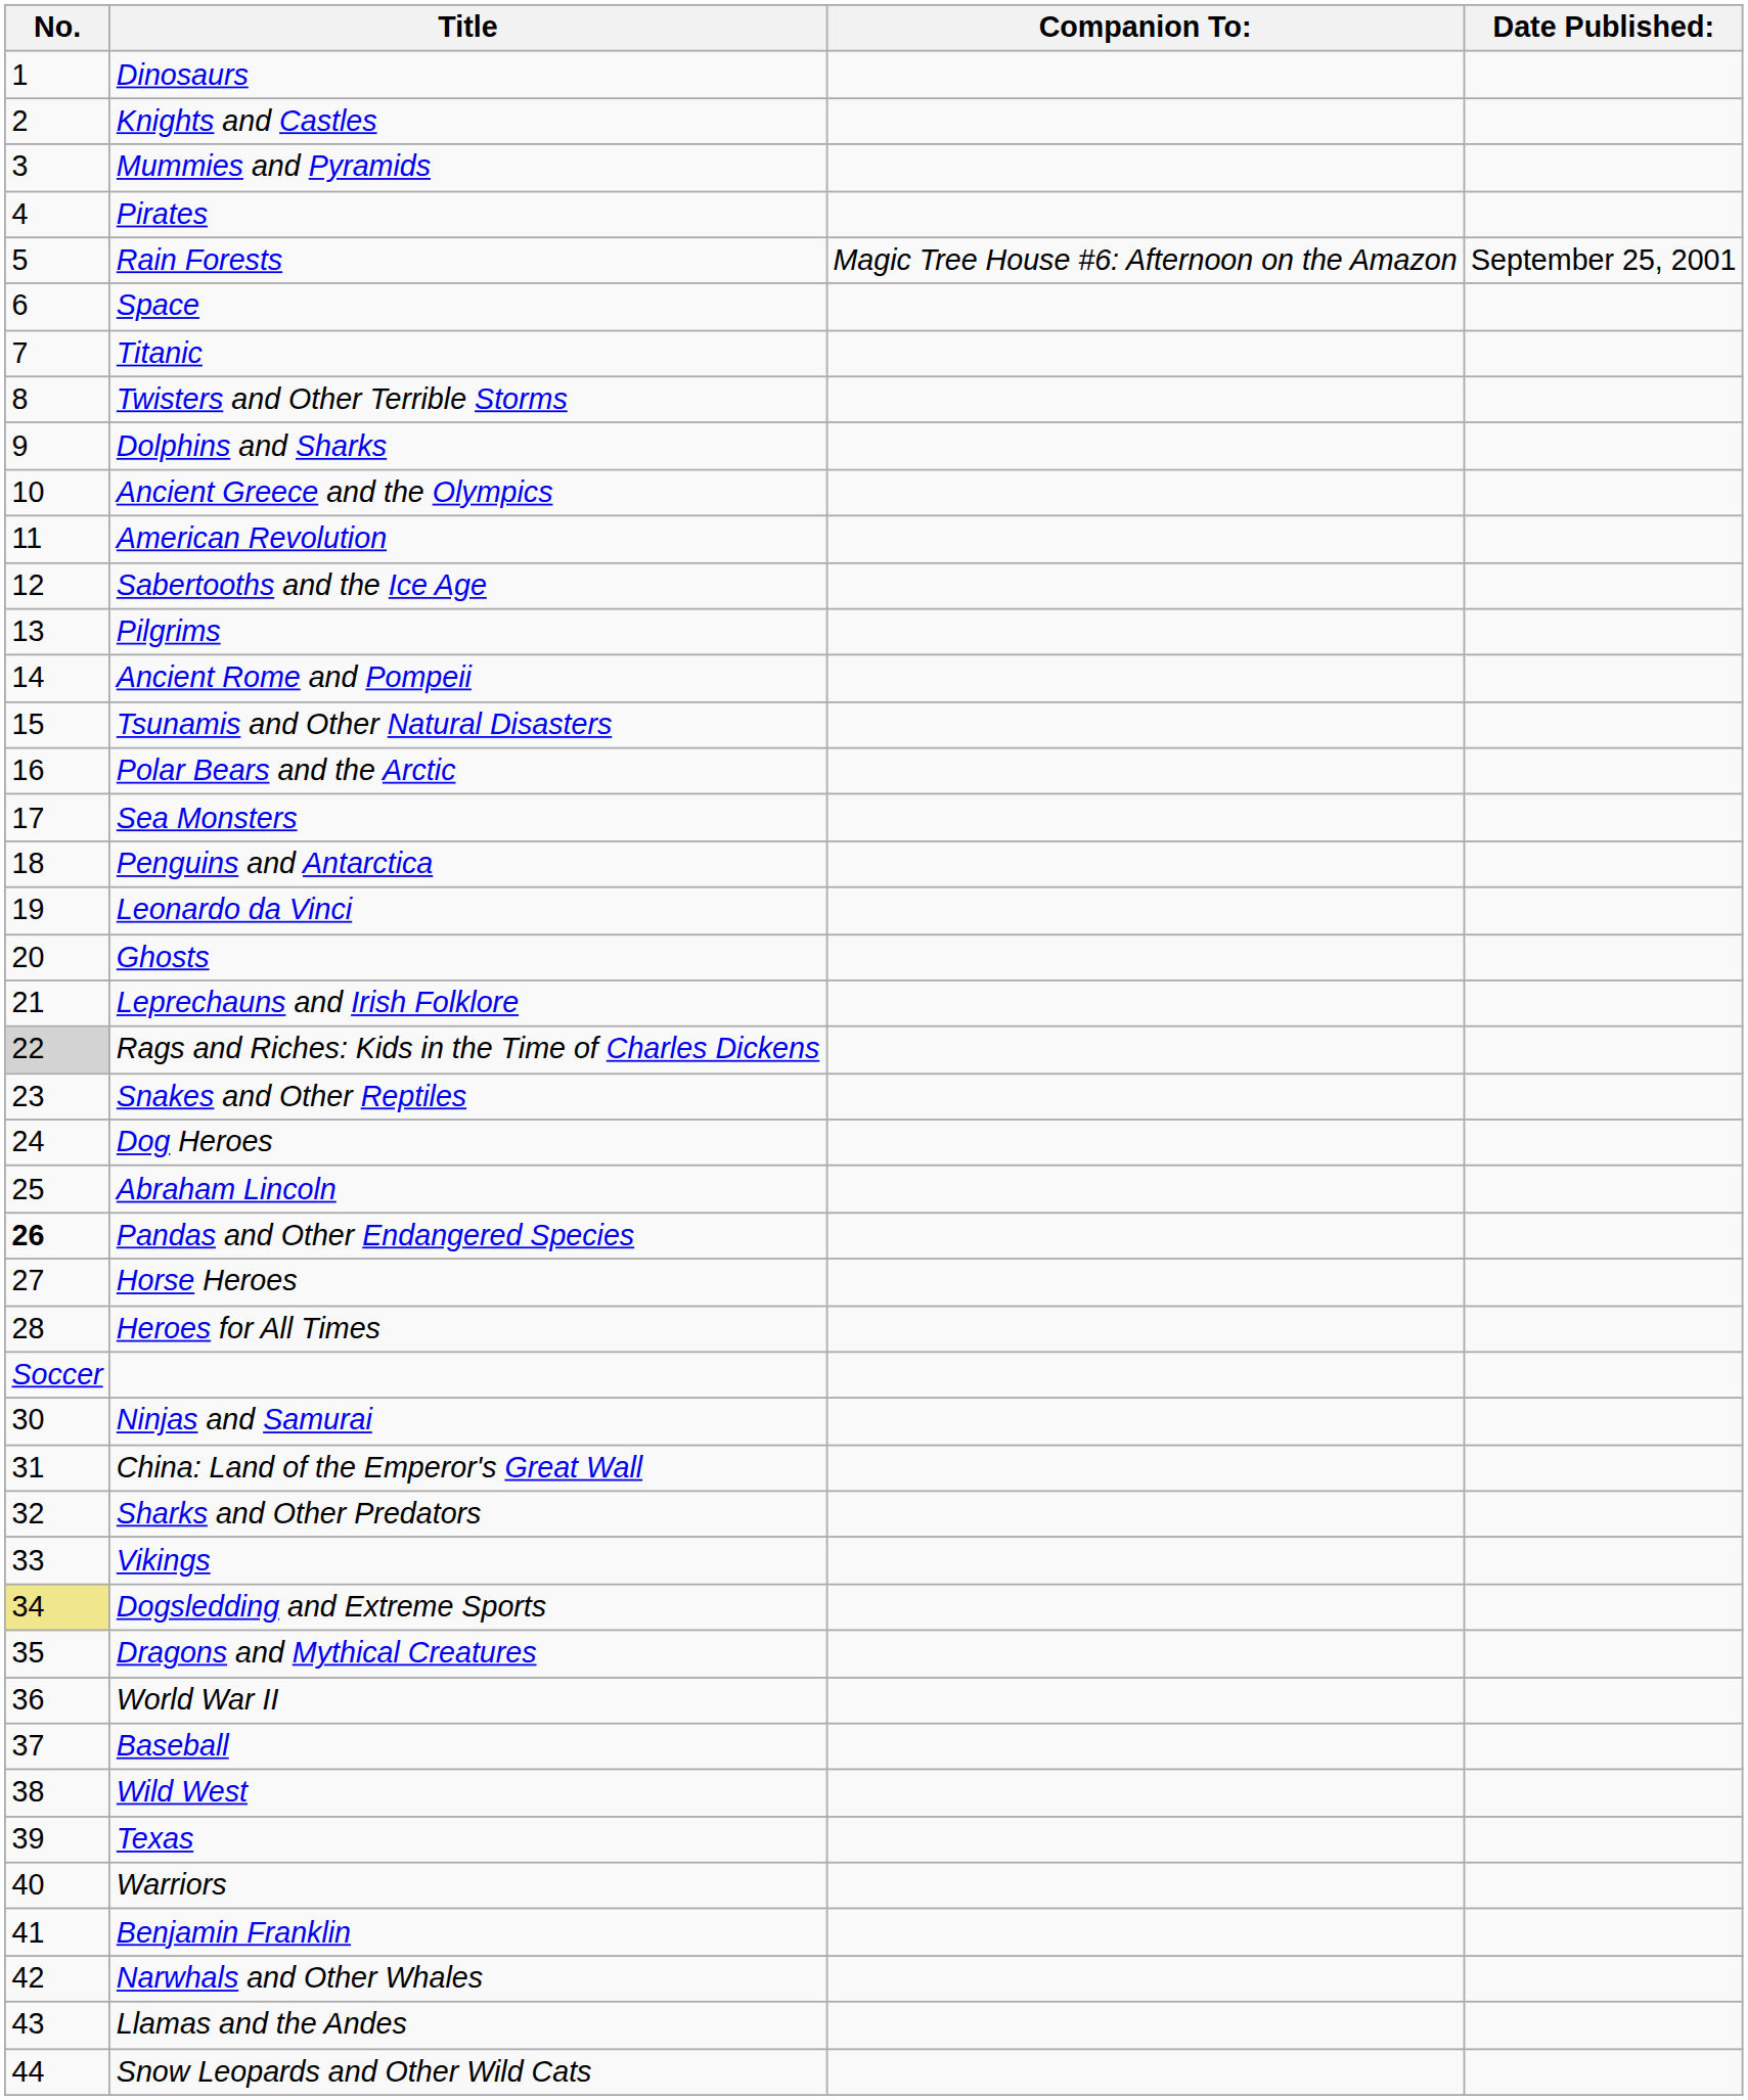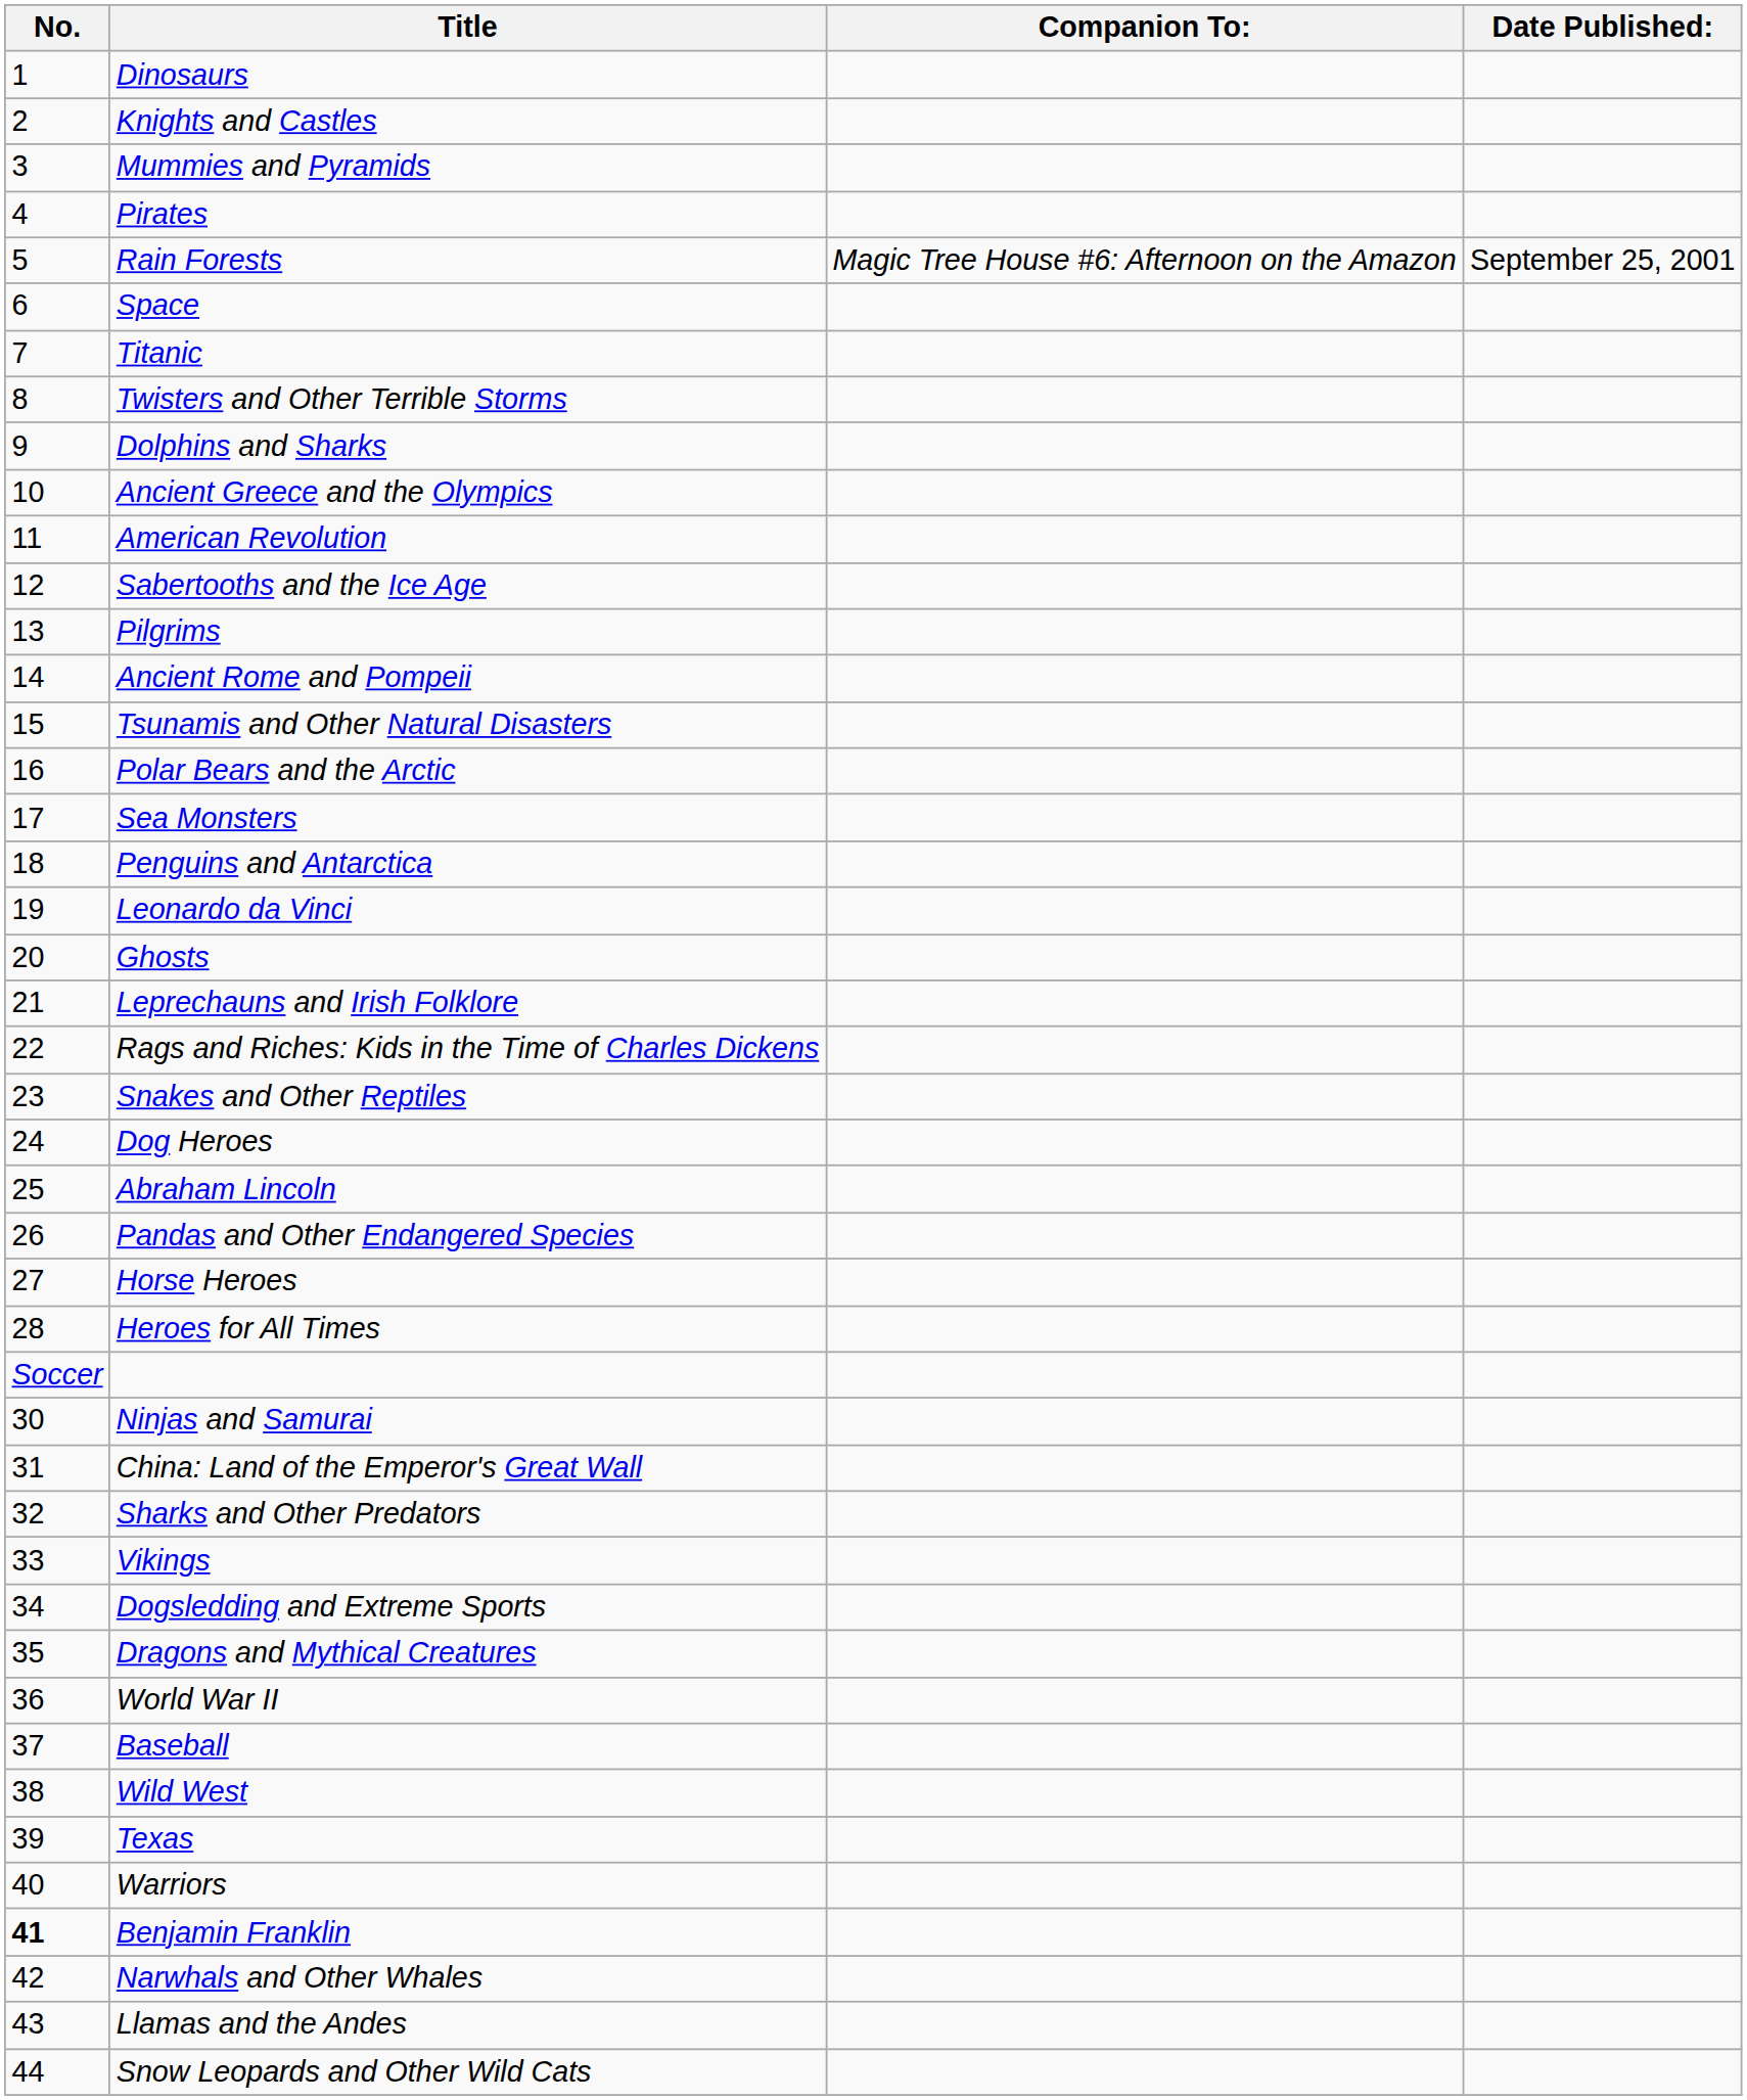Rags and Riches: Kids in the Time of Charles Dickens | No.: lightgrey background -> no background
Pandas and Other Endangered Species | No.: bold -> normal
Dogsledding and Extreme Sports | No.: khaki background -> no background
Benjamin Franklin | No.: normal -> bold
